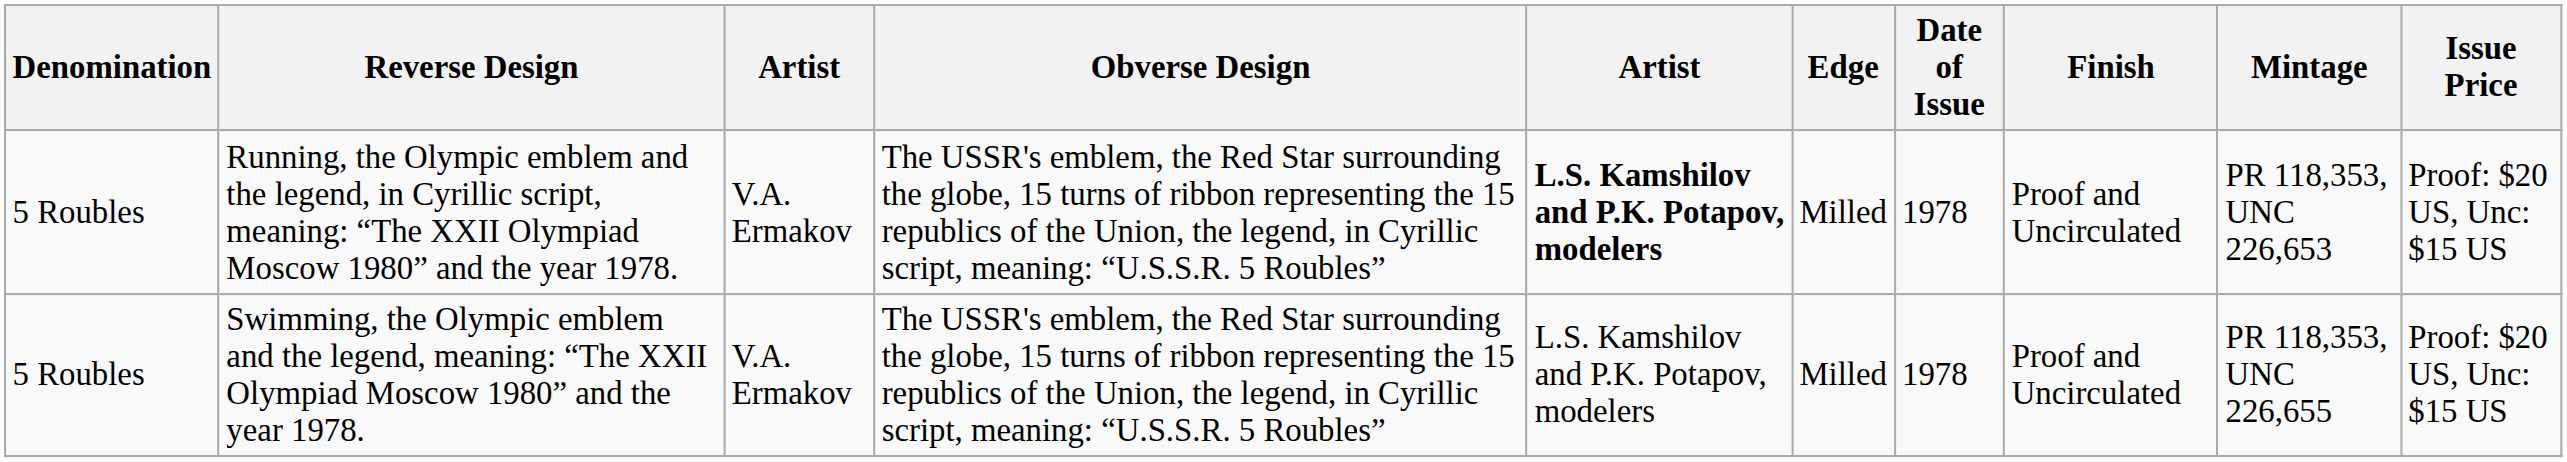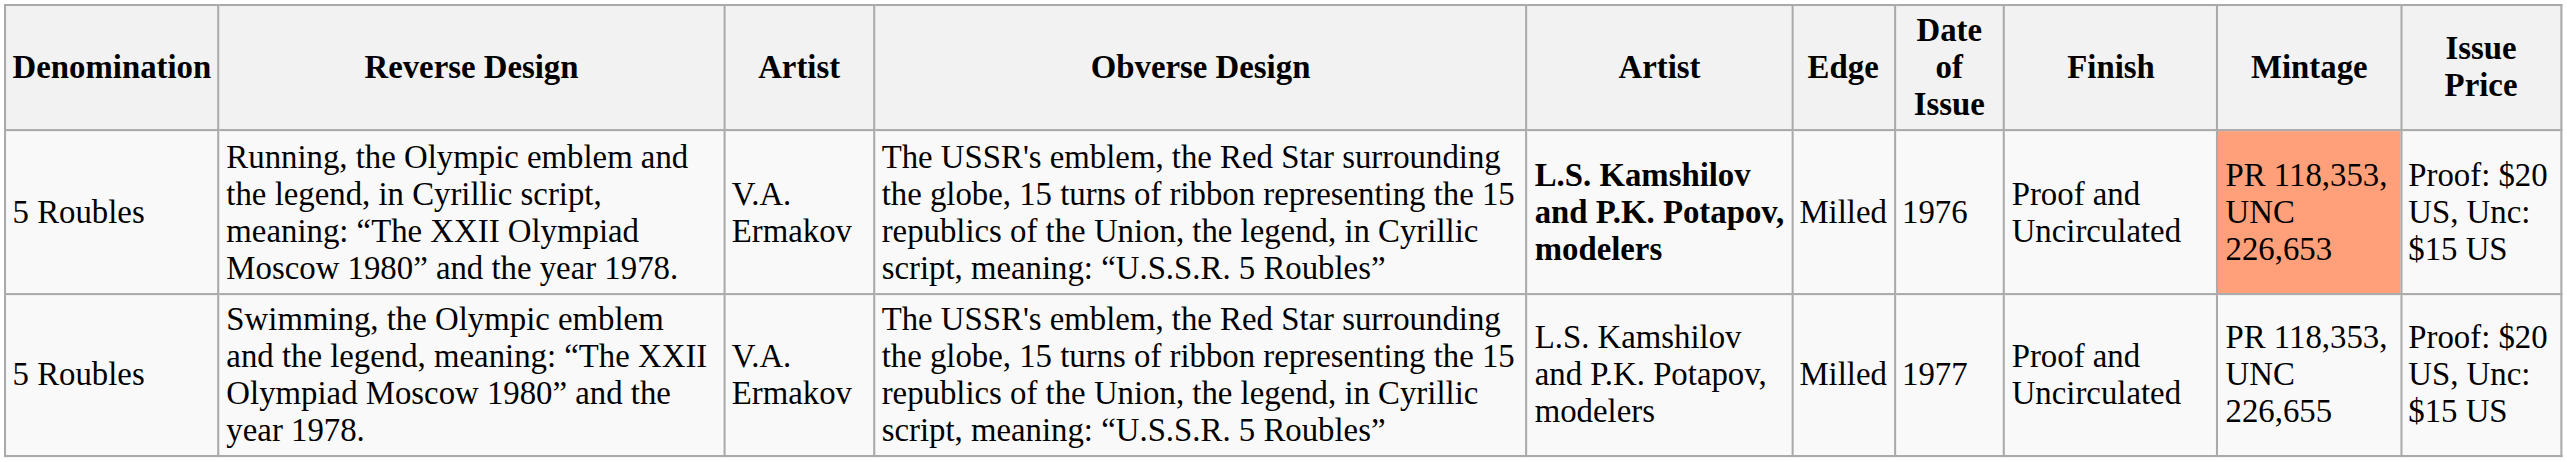row 2 | Date of Issue: 1978 -> 1976
row 2 | Mintage: no background -> lightsalmon background
row 3 | Date of Issue: 1978 -> 1977
